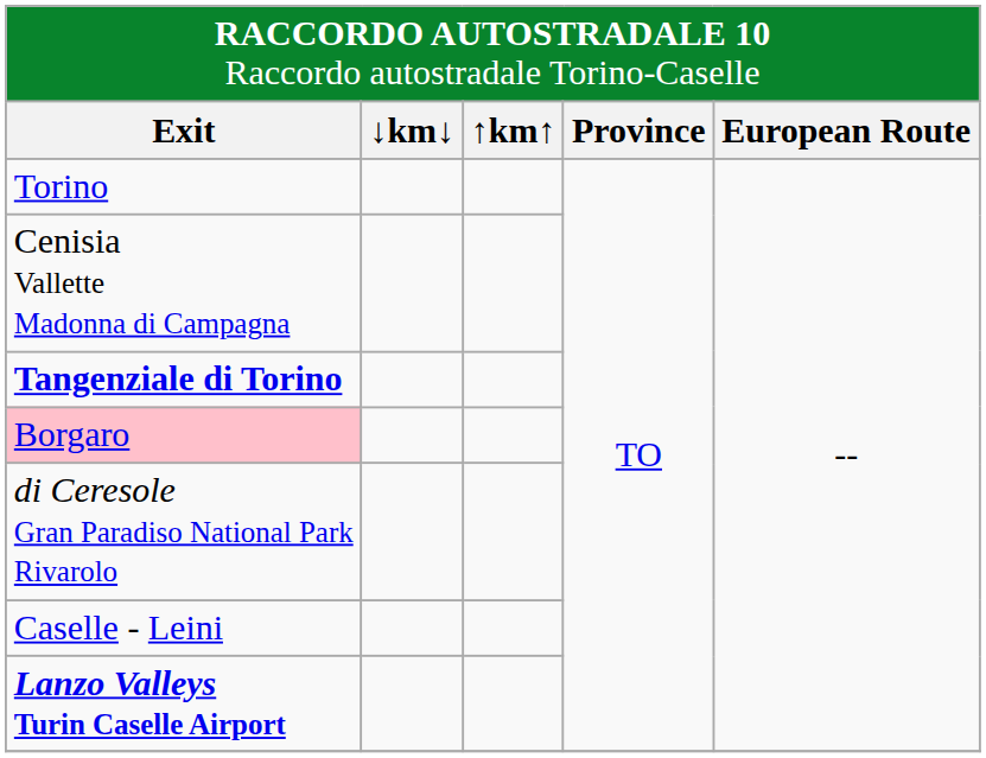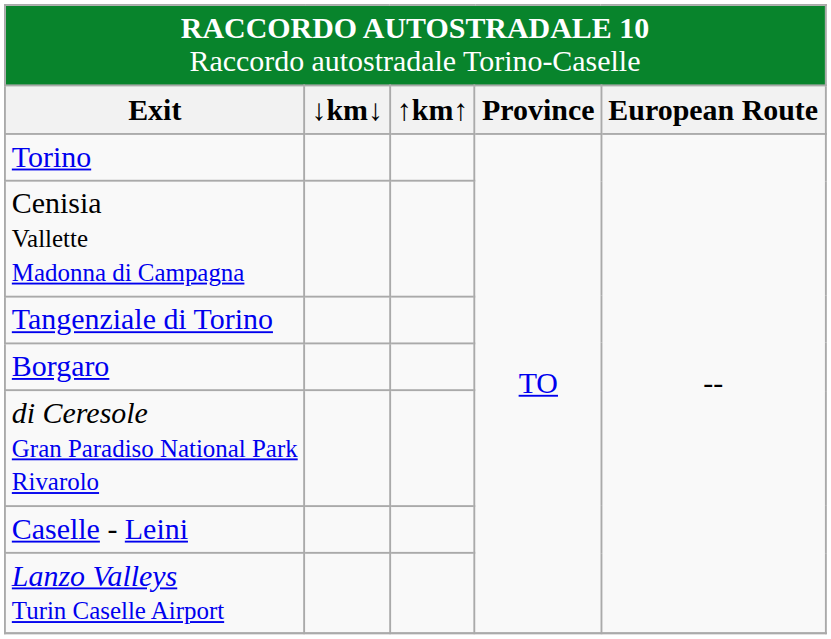Tangenziale di Torino | column 1: bold -> normal
Borgaro | column 1: pink background -> no background
Lanzo Valleys Turin Caselle Airport | column 1: bold -> normal
